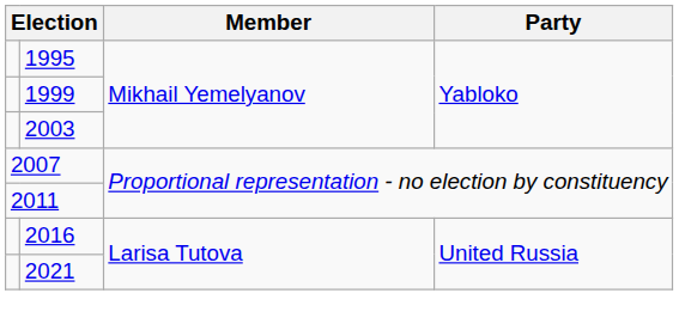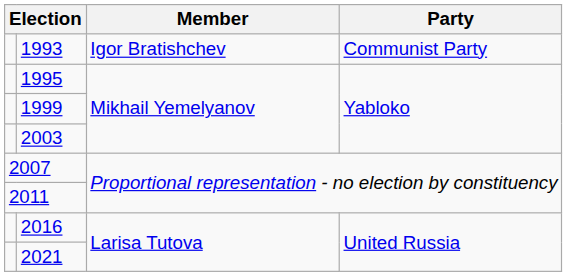+ row: 1993 | Igor Bratishchev | Communist Party
